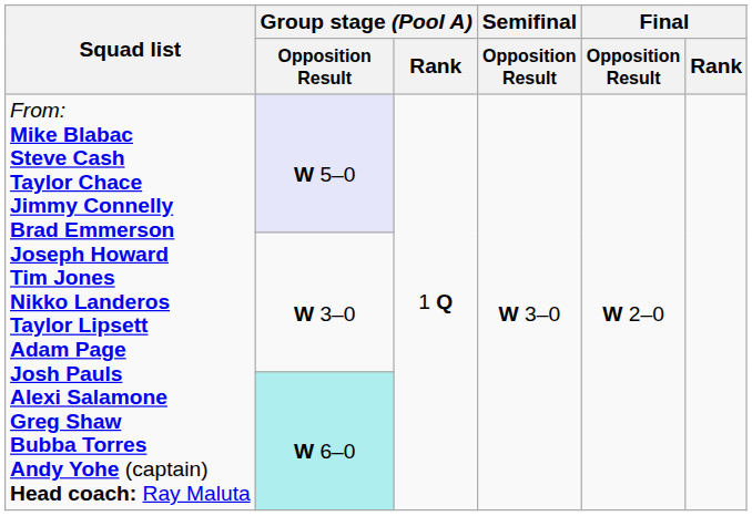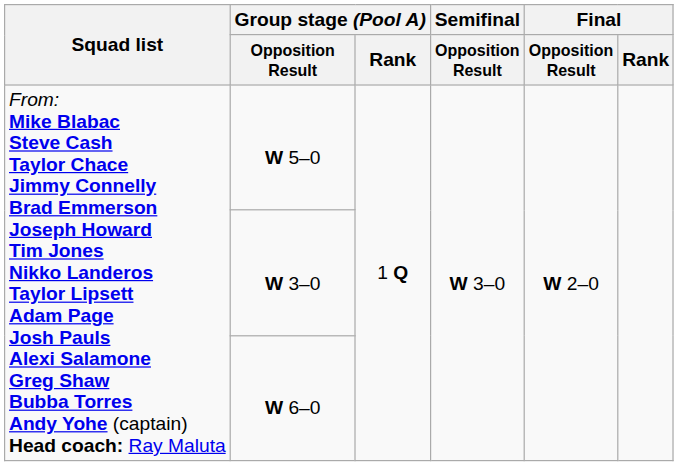W 5–0 | Group stage (Pool A) / Opposition Result: lavender background -> no background
W 6–0 | Group stage (Pool A) / Opposition Result: paleturquoise background -> no background
